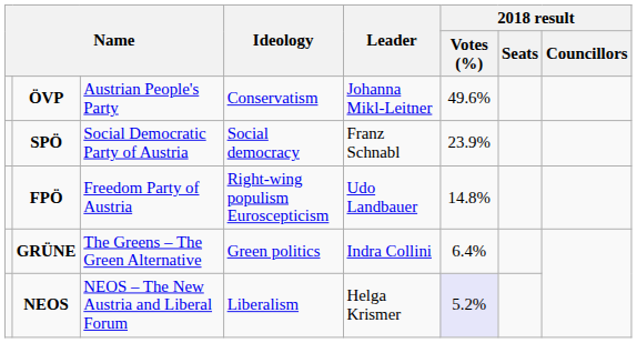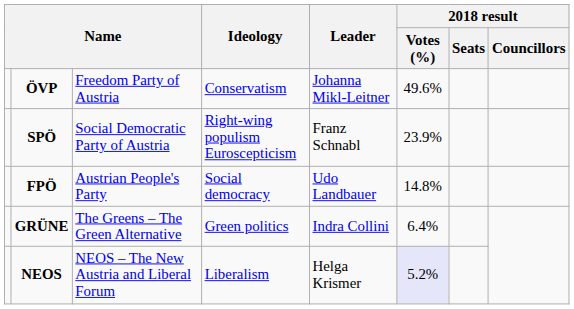ÖVP | column 3: Austrian People's Party -> Freedom Party of Austria
SPÖ | Ideology: Social democracy -> Right-wing populism Euroscepticism
FPÖ | column 3: Freedom Party of Austria -> Austrian People's Party
FPÖ | Ideology: Right-wing populism Euroscepticism -> Social democracy
